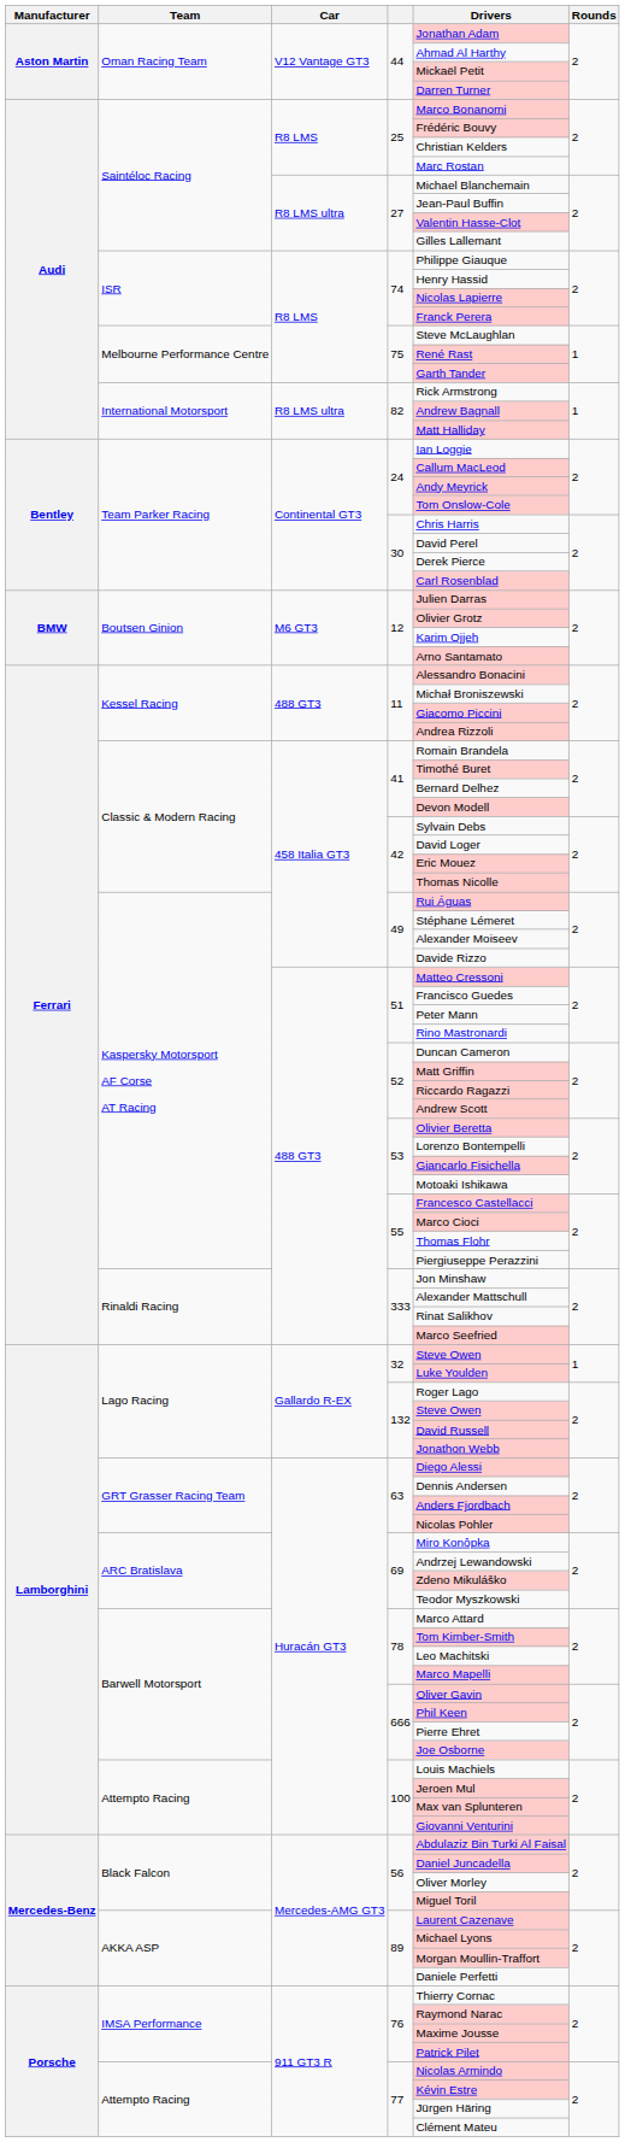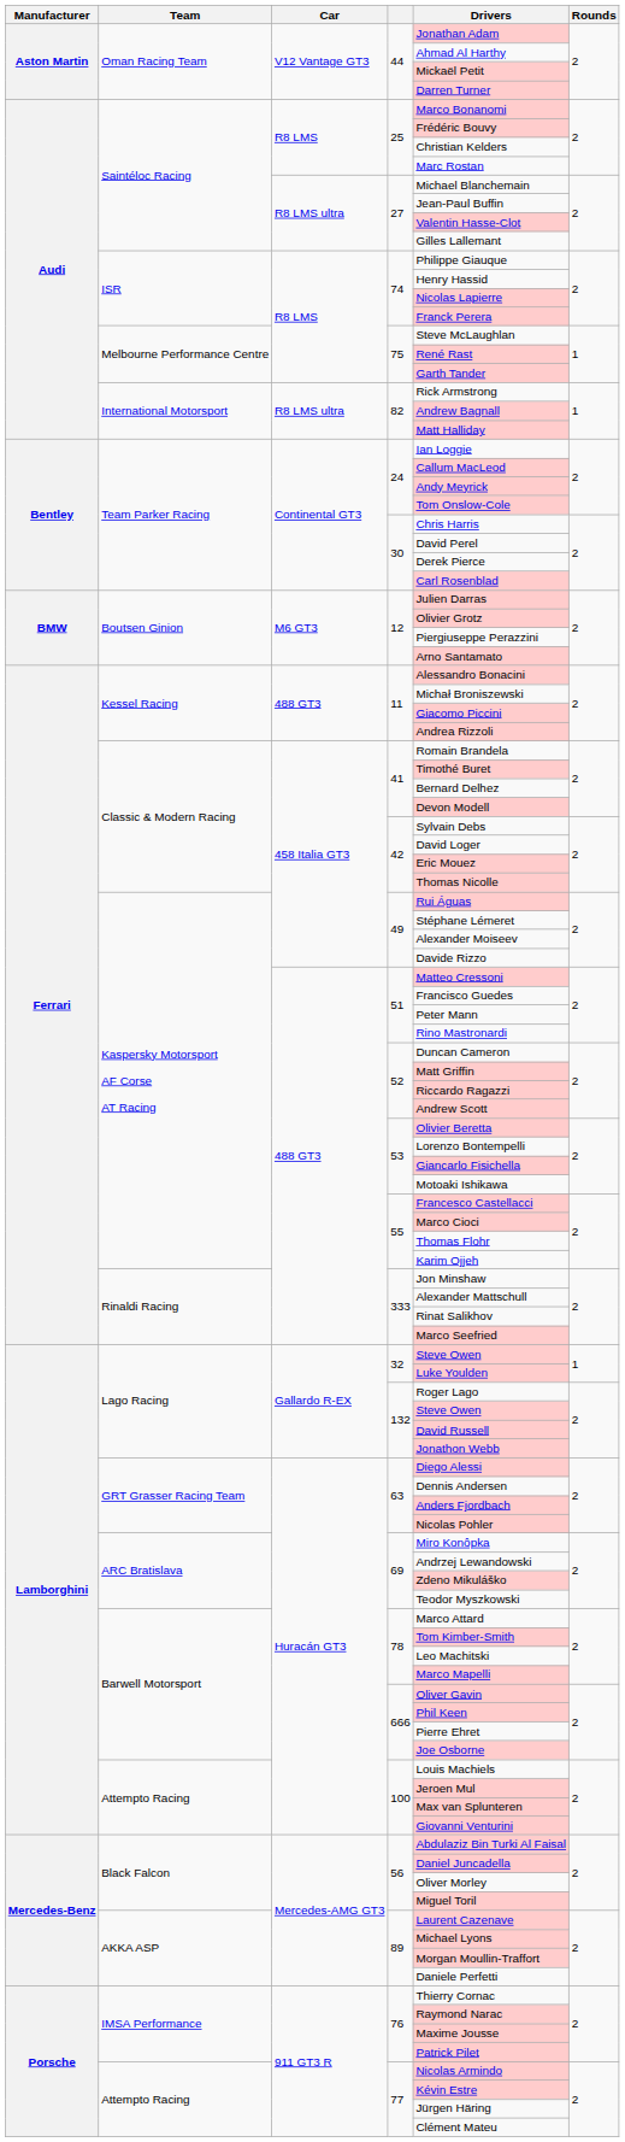row 34 | Drivers: Karim Ojjeh -> Piergiuseppe Perazzini
row 67 | Drivers: Piergiuseppe Perazzini -> Karim Ojjeh
